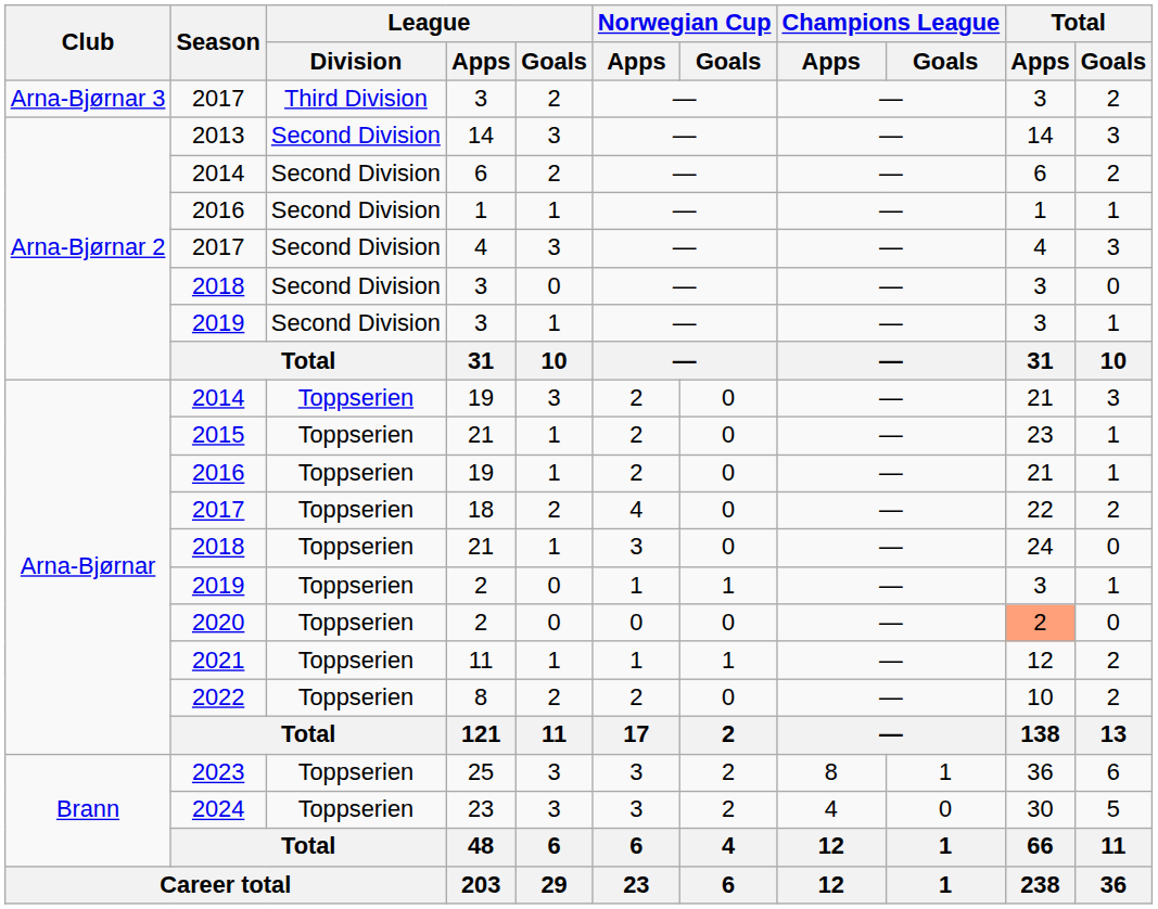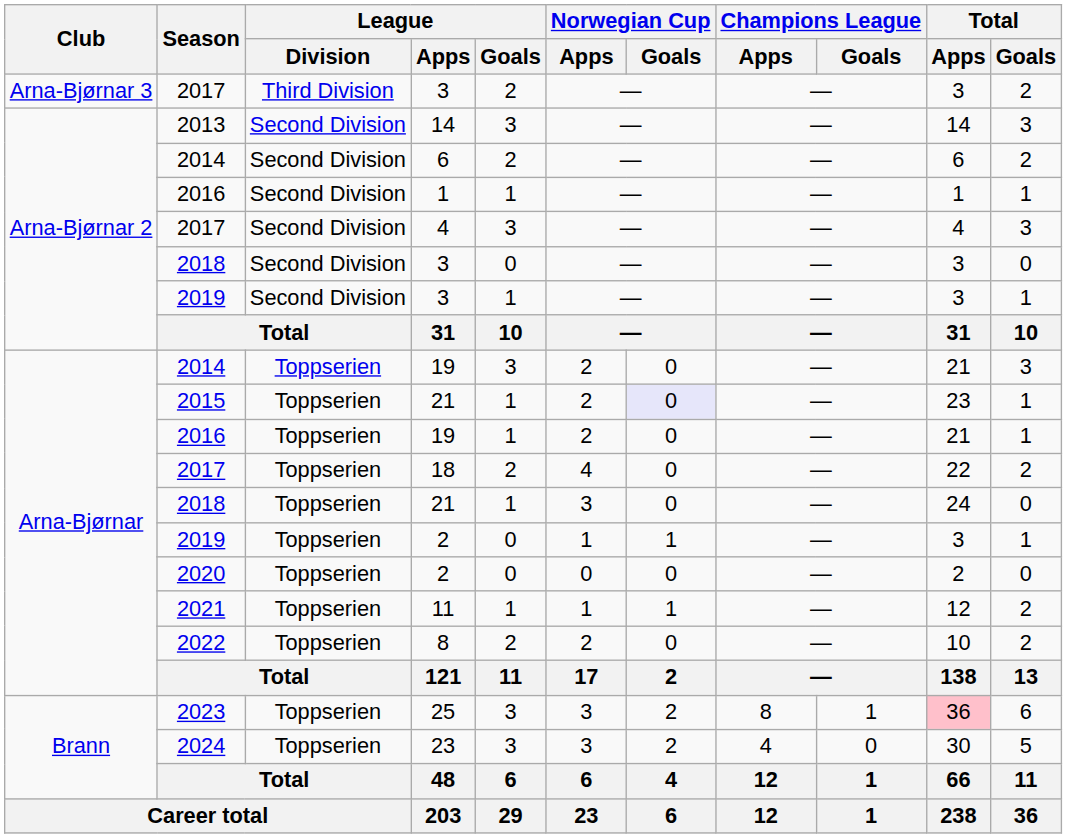2015 / 21 | Norwegian Cup / Goals: no background -> lavender background
2020 / 2 | Total / Apps: lightsalmon background -> no background
25 | Total / Apps: no background -> pink background
